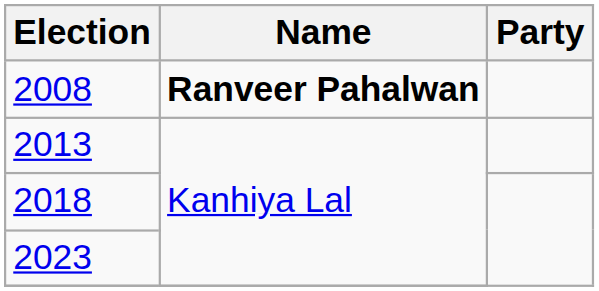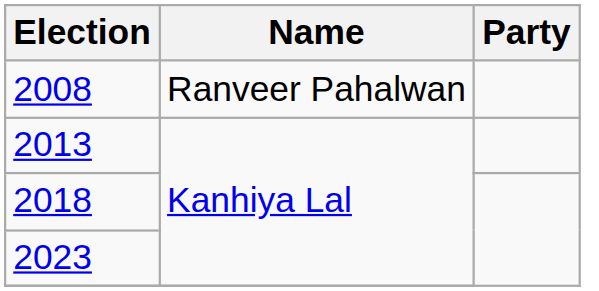2008 | Name: bold -> normal
